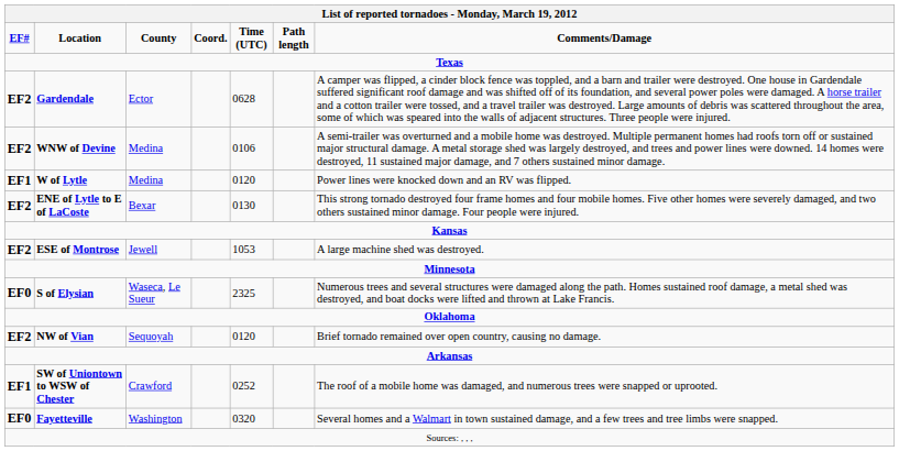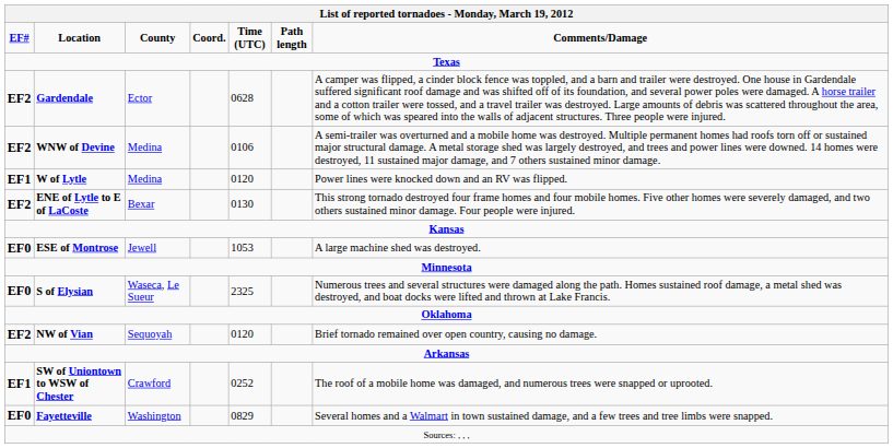ESE of Montrose | EF#: EF2 -> EF0
Fayetteville | Time (UTC): 0320 -> 0829
